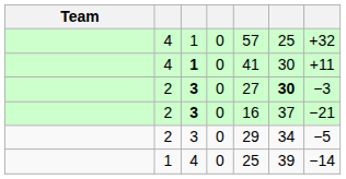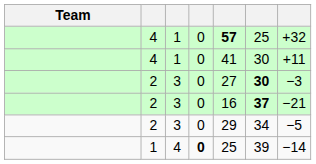row 2 | column 5: normal -> bold
row 3 | column 3: bold -> normal
row 4 | column 3: bold -> normal
row 5 | column 3: bold -> normal
row 5 | column 6: normal -> bold
row 7 | column 4: normal -> bold
